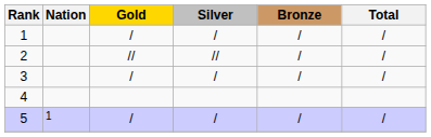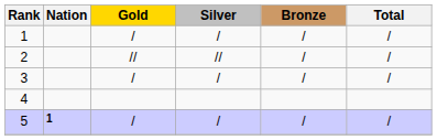5 | Nation: normal -> bold
